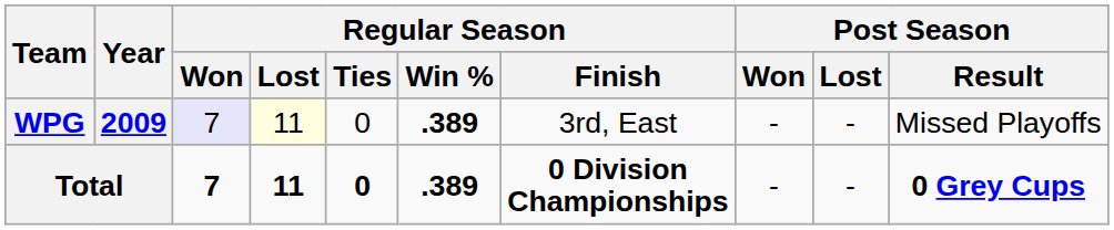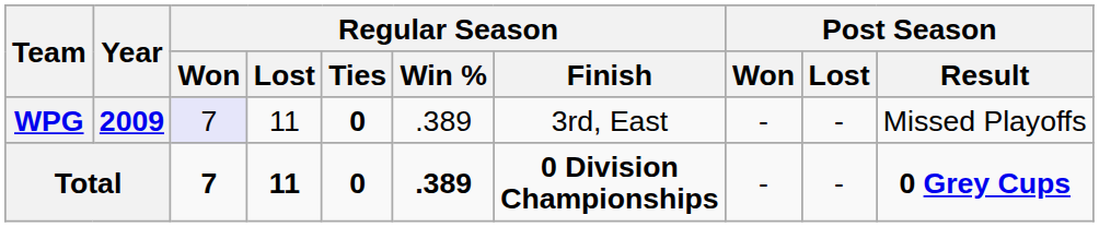WPG | Regular Season / Lost: lightyellow background -> no background
WPG | Regular Season / Ties: normal -> bold
WPG | Regular Season / Win %: bold -> normal
